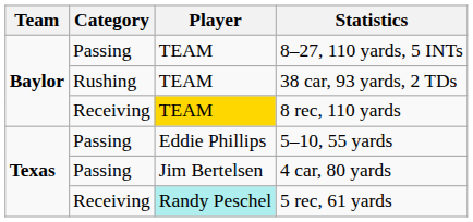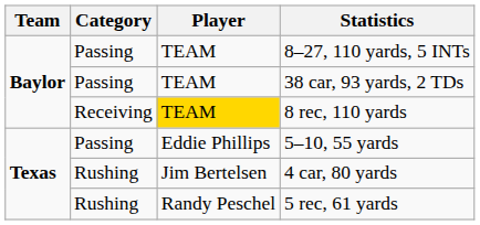38 car, 93 yards, 2 TDs | Category: Rushing -> Passing
4 car, 80 yards | Category: Passing -> Rushing
5 rec, 61 yards | Category: Receiving -> Rushing
5 rec, 61 yards | Player: paleturquoise background -> no background
